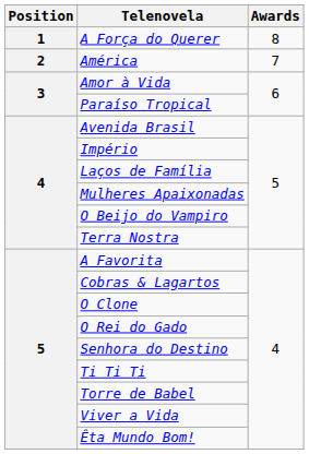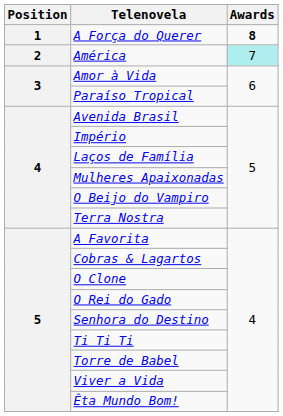A Força do Querer | Awards: normal -> bold
América | Awards: no background -> paleturquoise background
